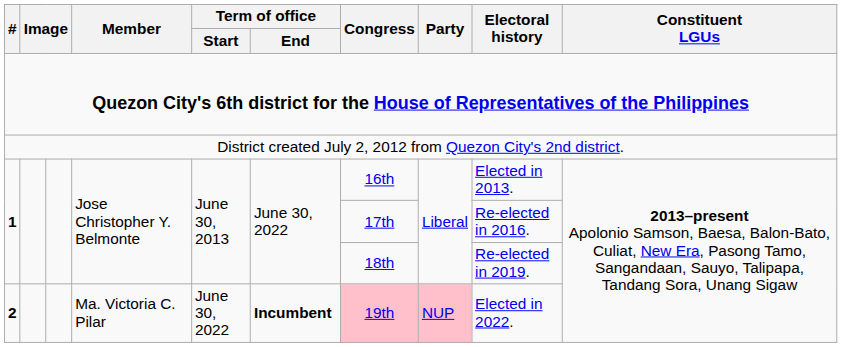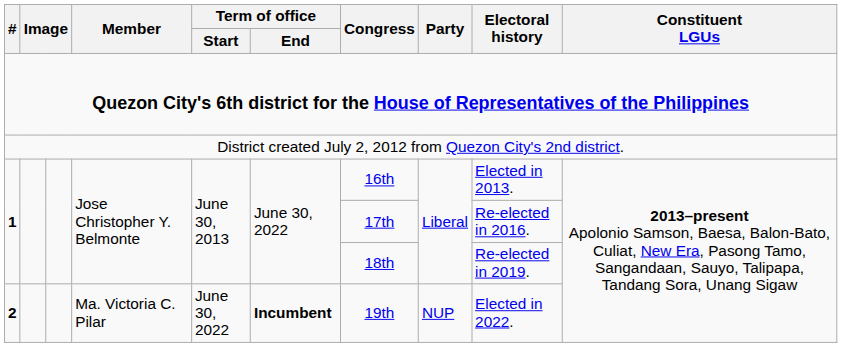2 | Congress: pink background -> no background
2 | Party: pink background -> no background
